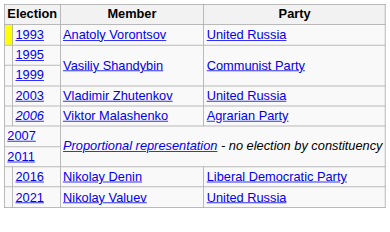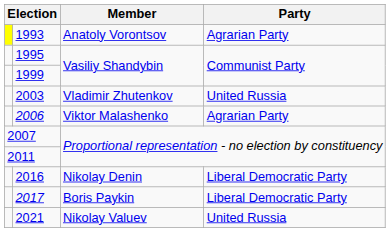1993 | Party: United Russia -> Agrarian Party
+ row: 2017 | Boris Paykin | Liberal Democratic Party
